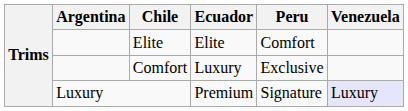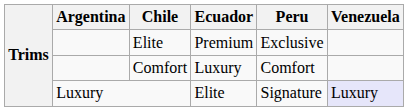row 2 | Ecuador: Elite -> Premium
row 2 | Peru: Comfort -> Exclusive
row 3 | Peru: Exclusive -> Comfort
row 4 | Ecuador: Premium -> Elite
